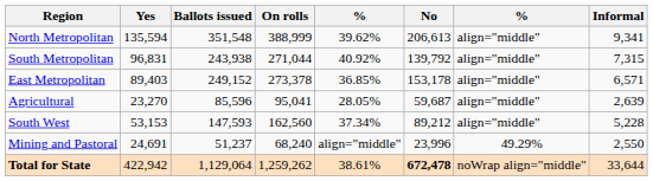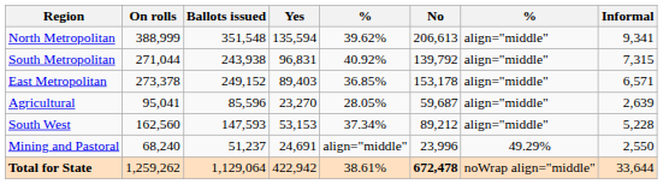columns swapped: On rolls <-> Yes
